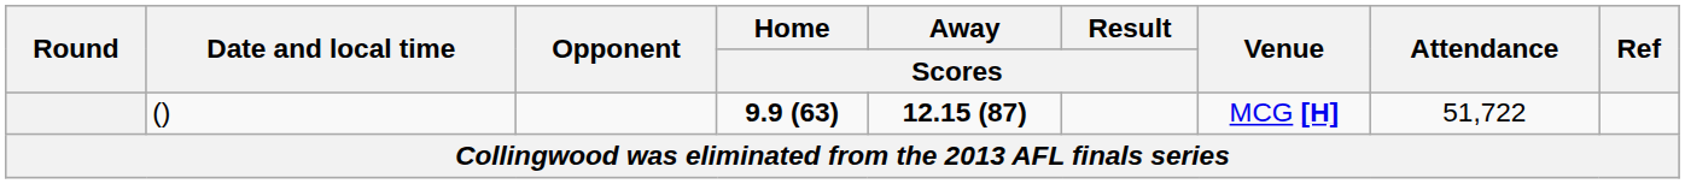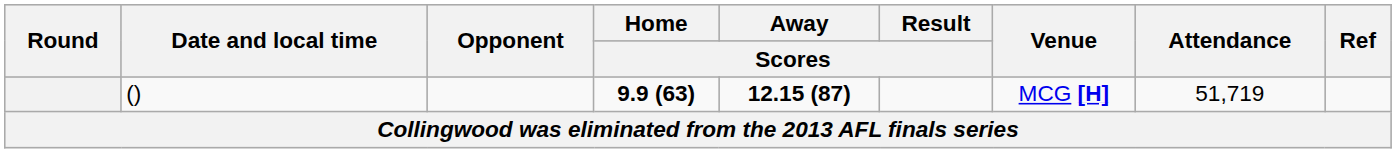row 3 | Attendance: 51,722 -> 51,719
